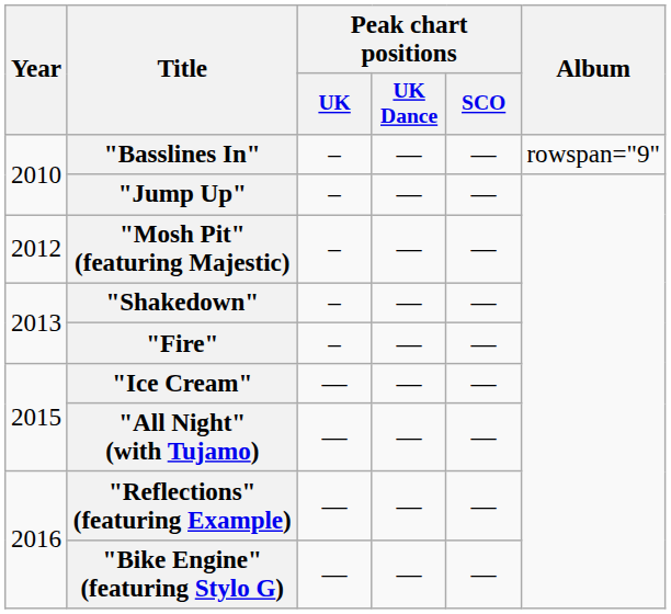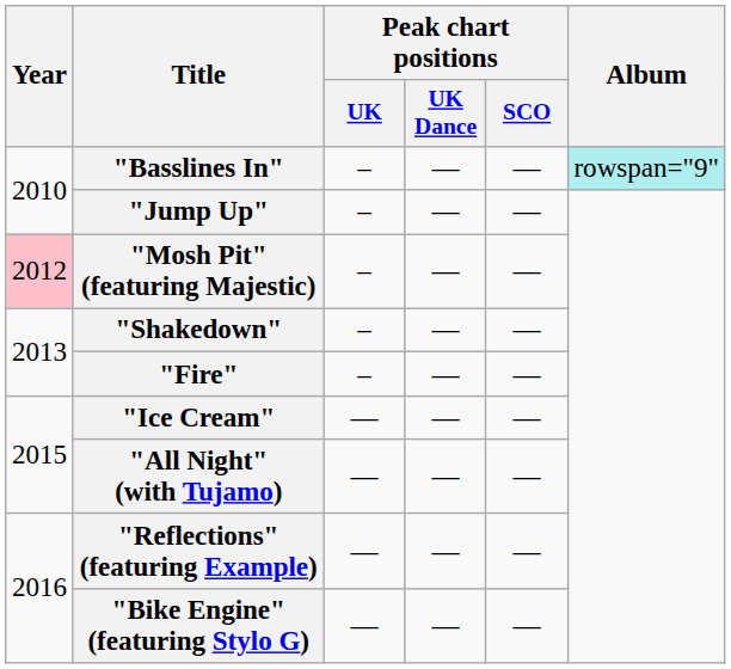"Basslines In" | Album: no background -> paleturquoise background
"Mosh Pit" (featuring Majestic) | Year: no background -> pink background
